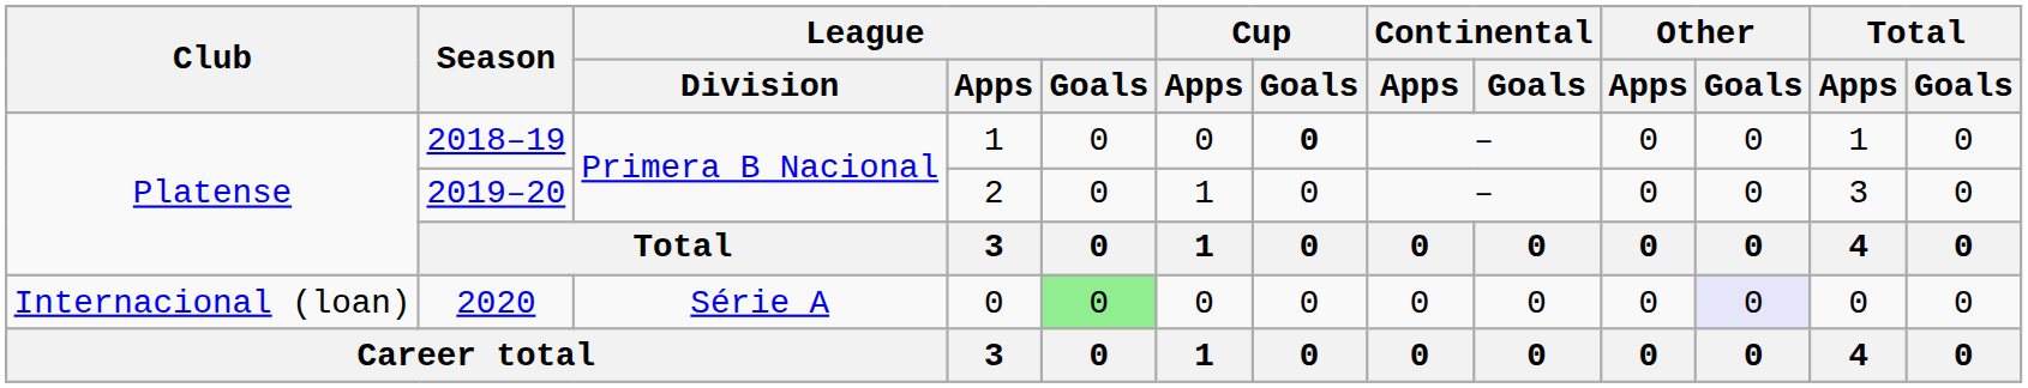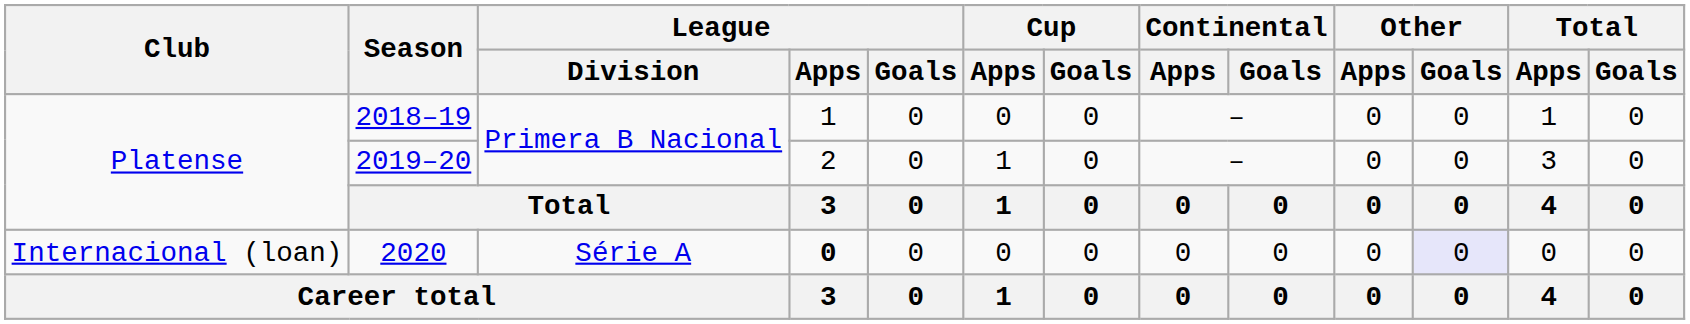2018–19 | Cup / Goals: bold -> normal
2020 | League / Apps: normal -> bold
2020 | League / Goals: lightgreen background -> no background
